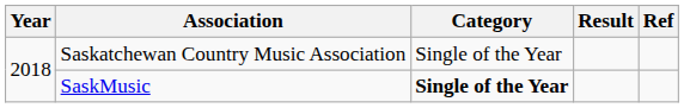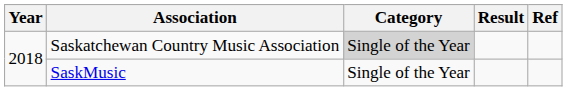Saskatchewan Country Music Association | Category: no background -> lightgrey background
SaskMusic | Category: bold -> normal
